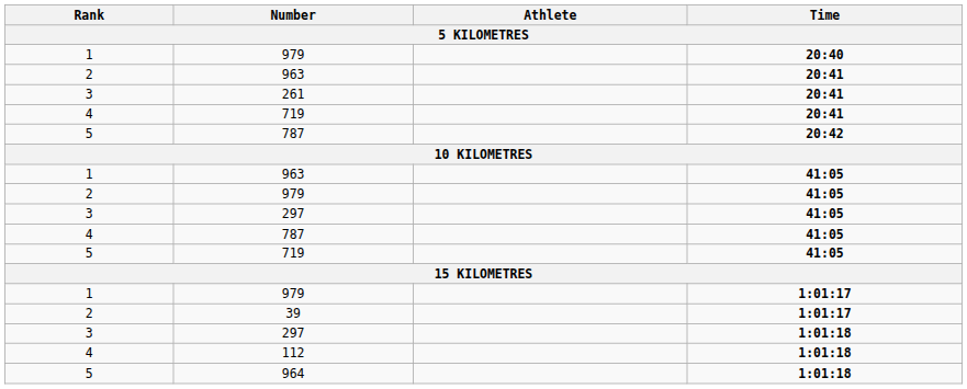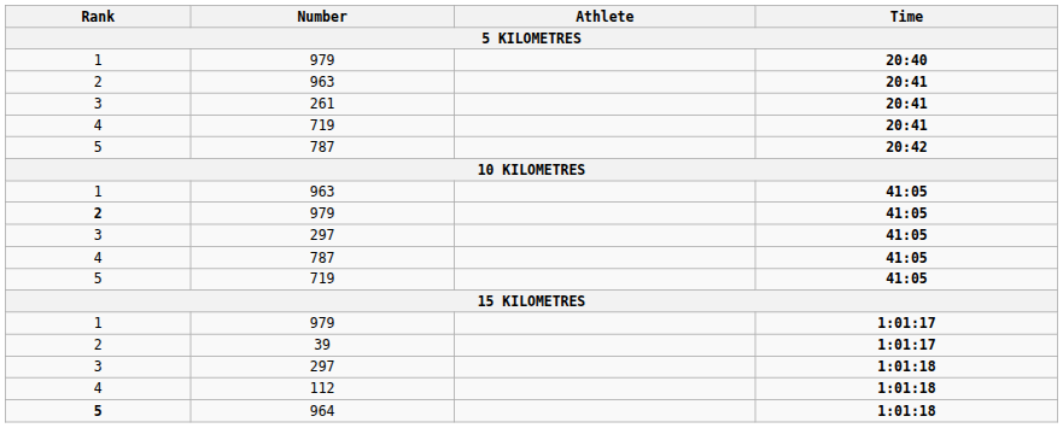979 / 41:05 | Rank: normal -> bold
964 | Rank: normal -> bold
